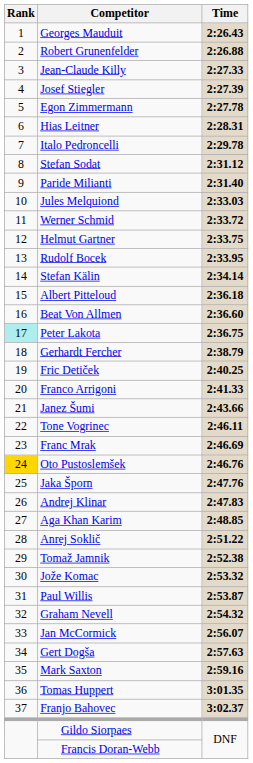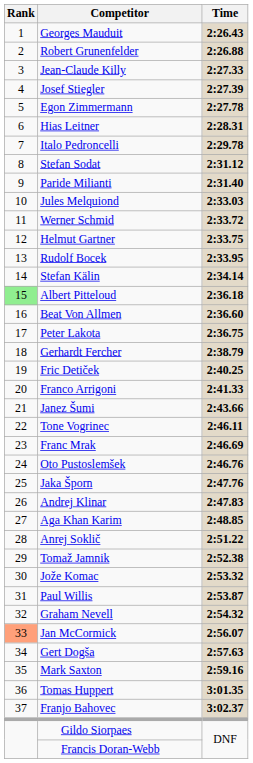Albert Pitteloud | Rank: no background -> lightgreen background
Peter Lakota | Rank: paleturquoise background -> no background
Oto Pustoslemšek | Rank: gold background -> no background
Jan McCormick | Rank: no background -> lightsalmon background
